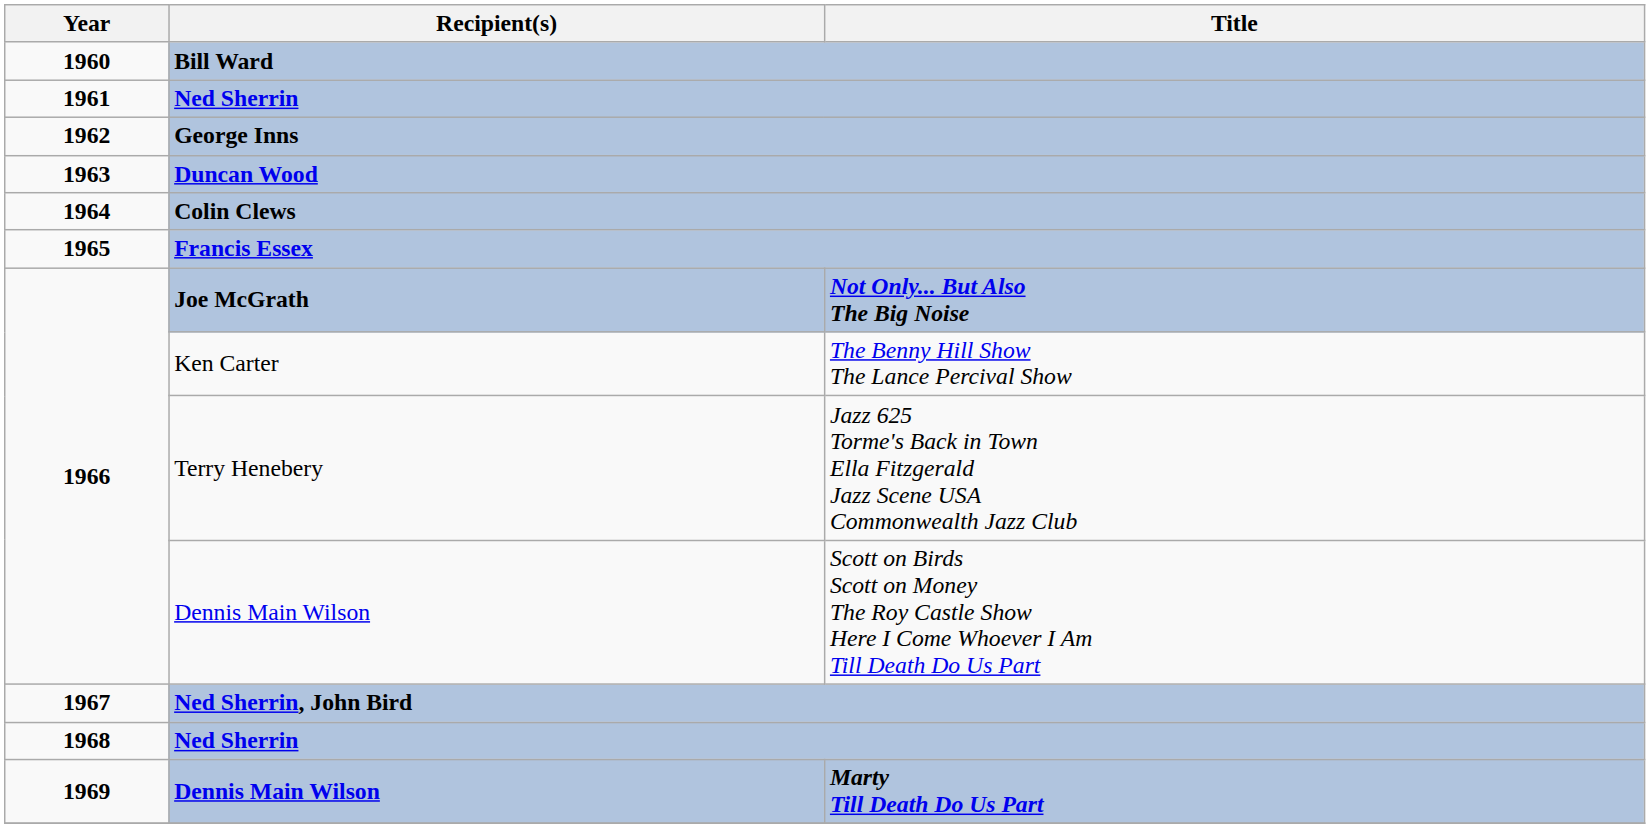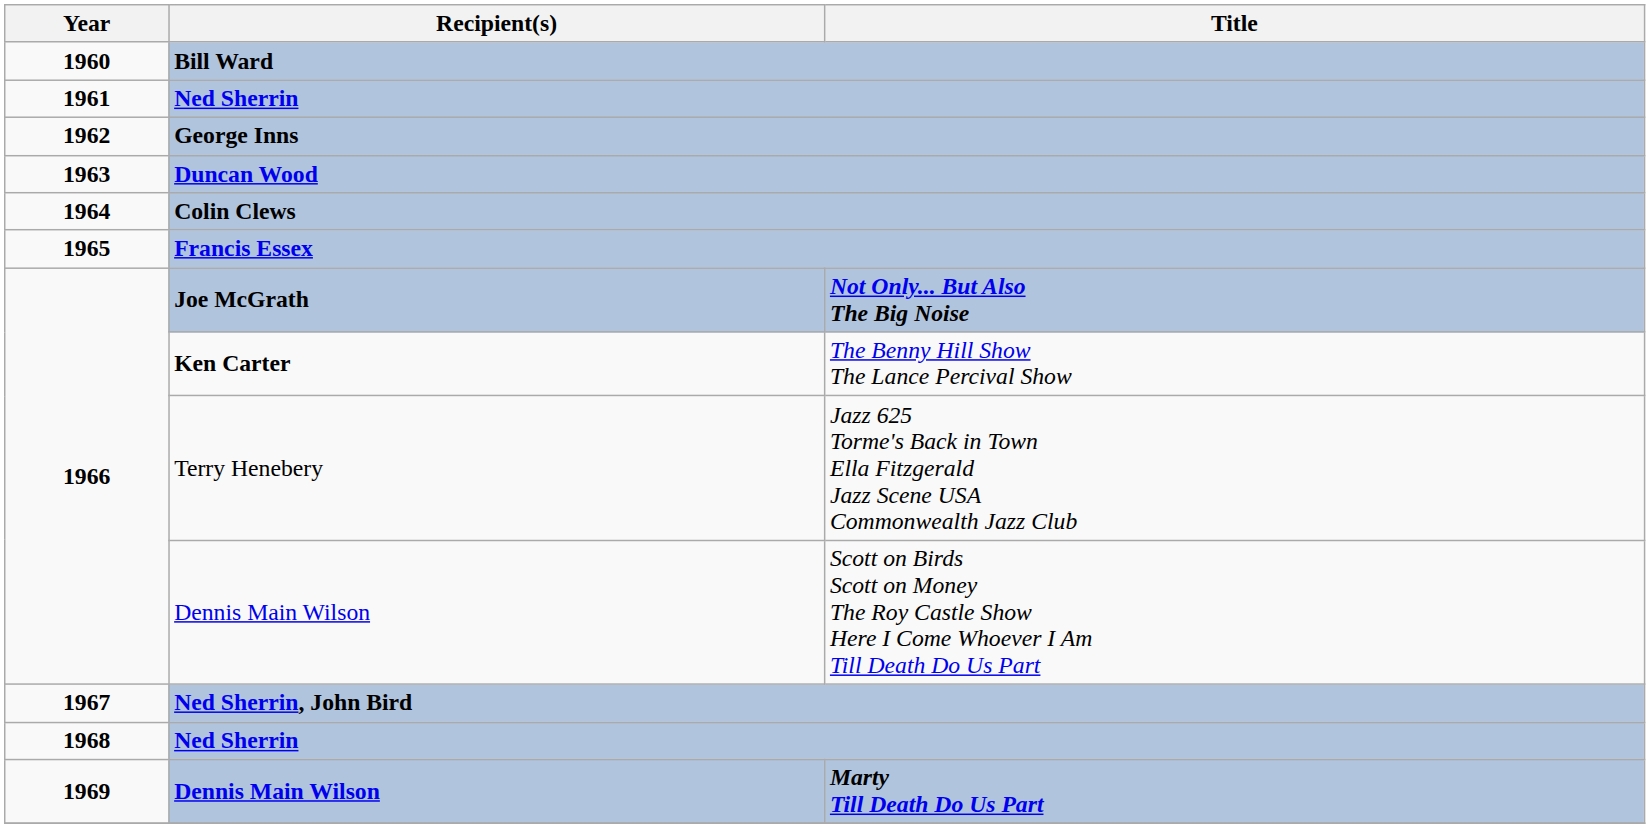The Benny Hill Show The Lance Percival Show | Recipient(s): normal -> bold
